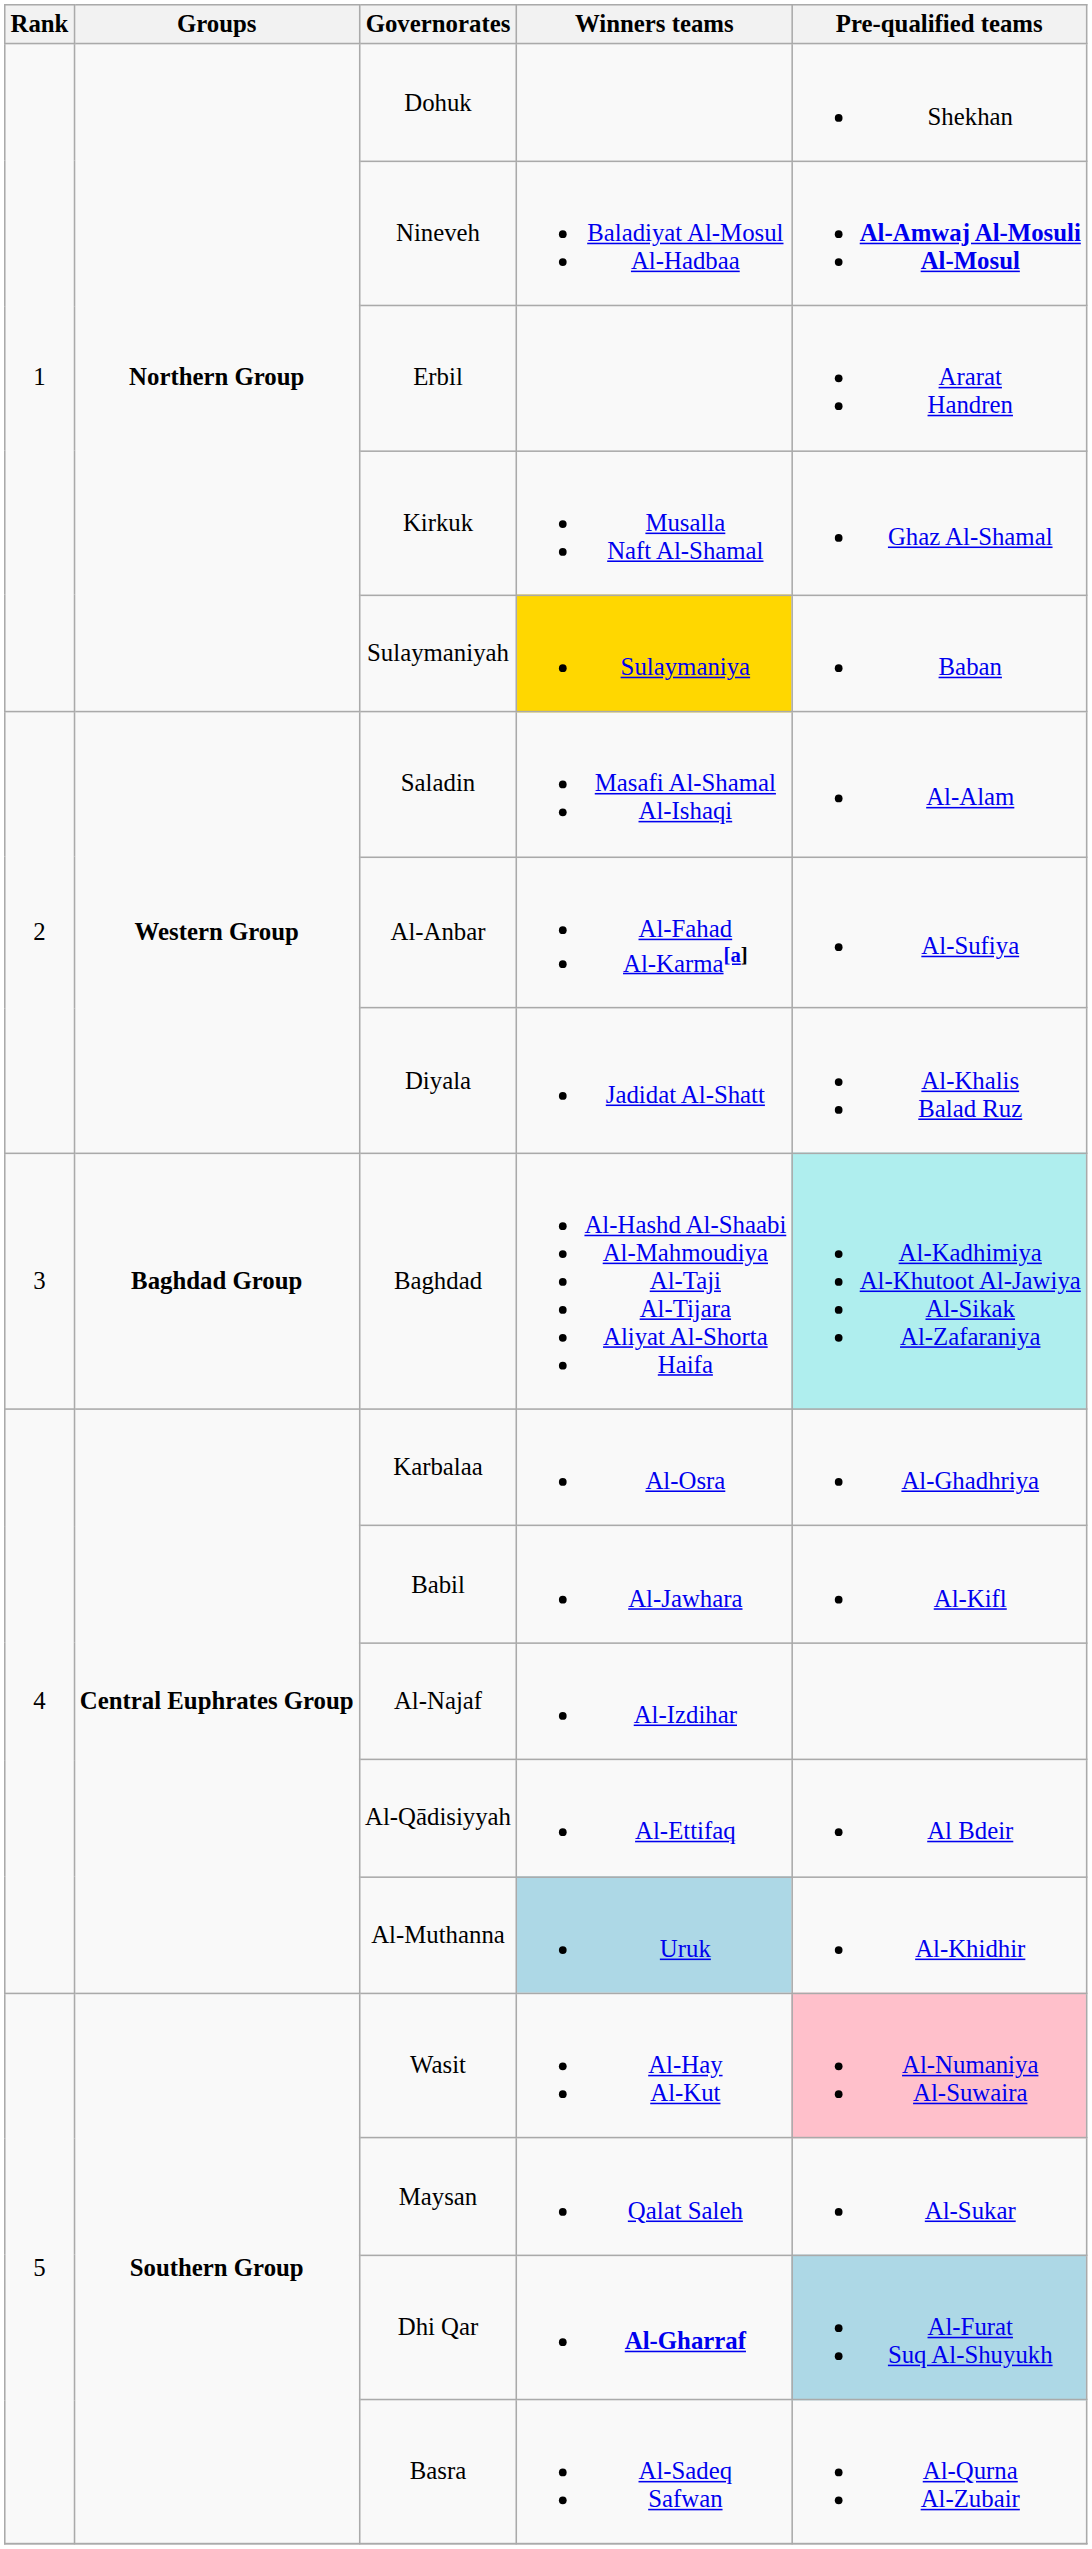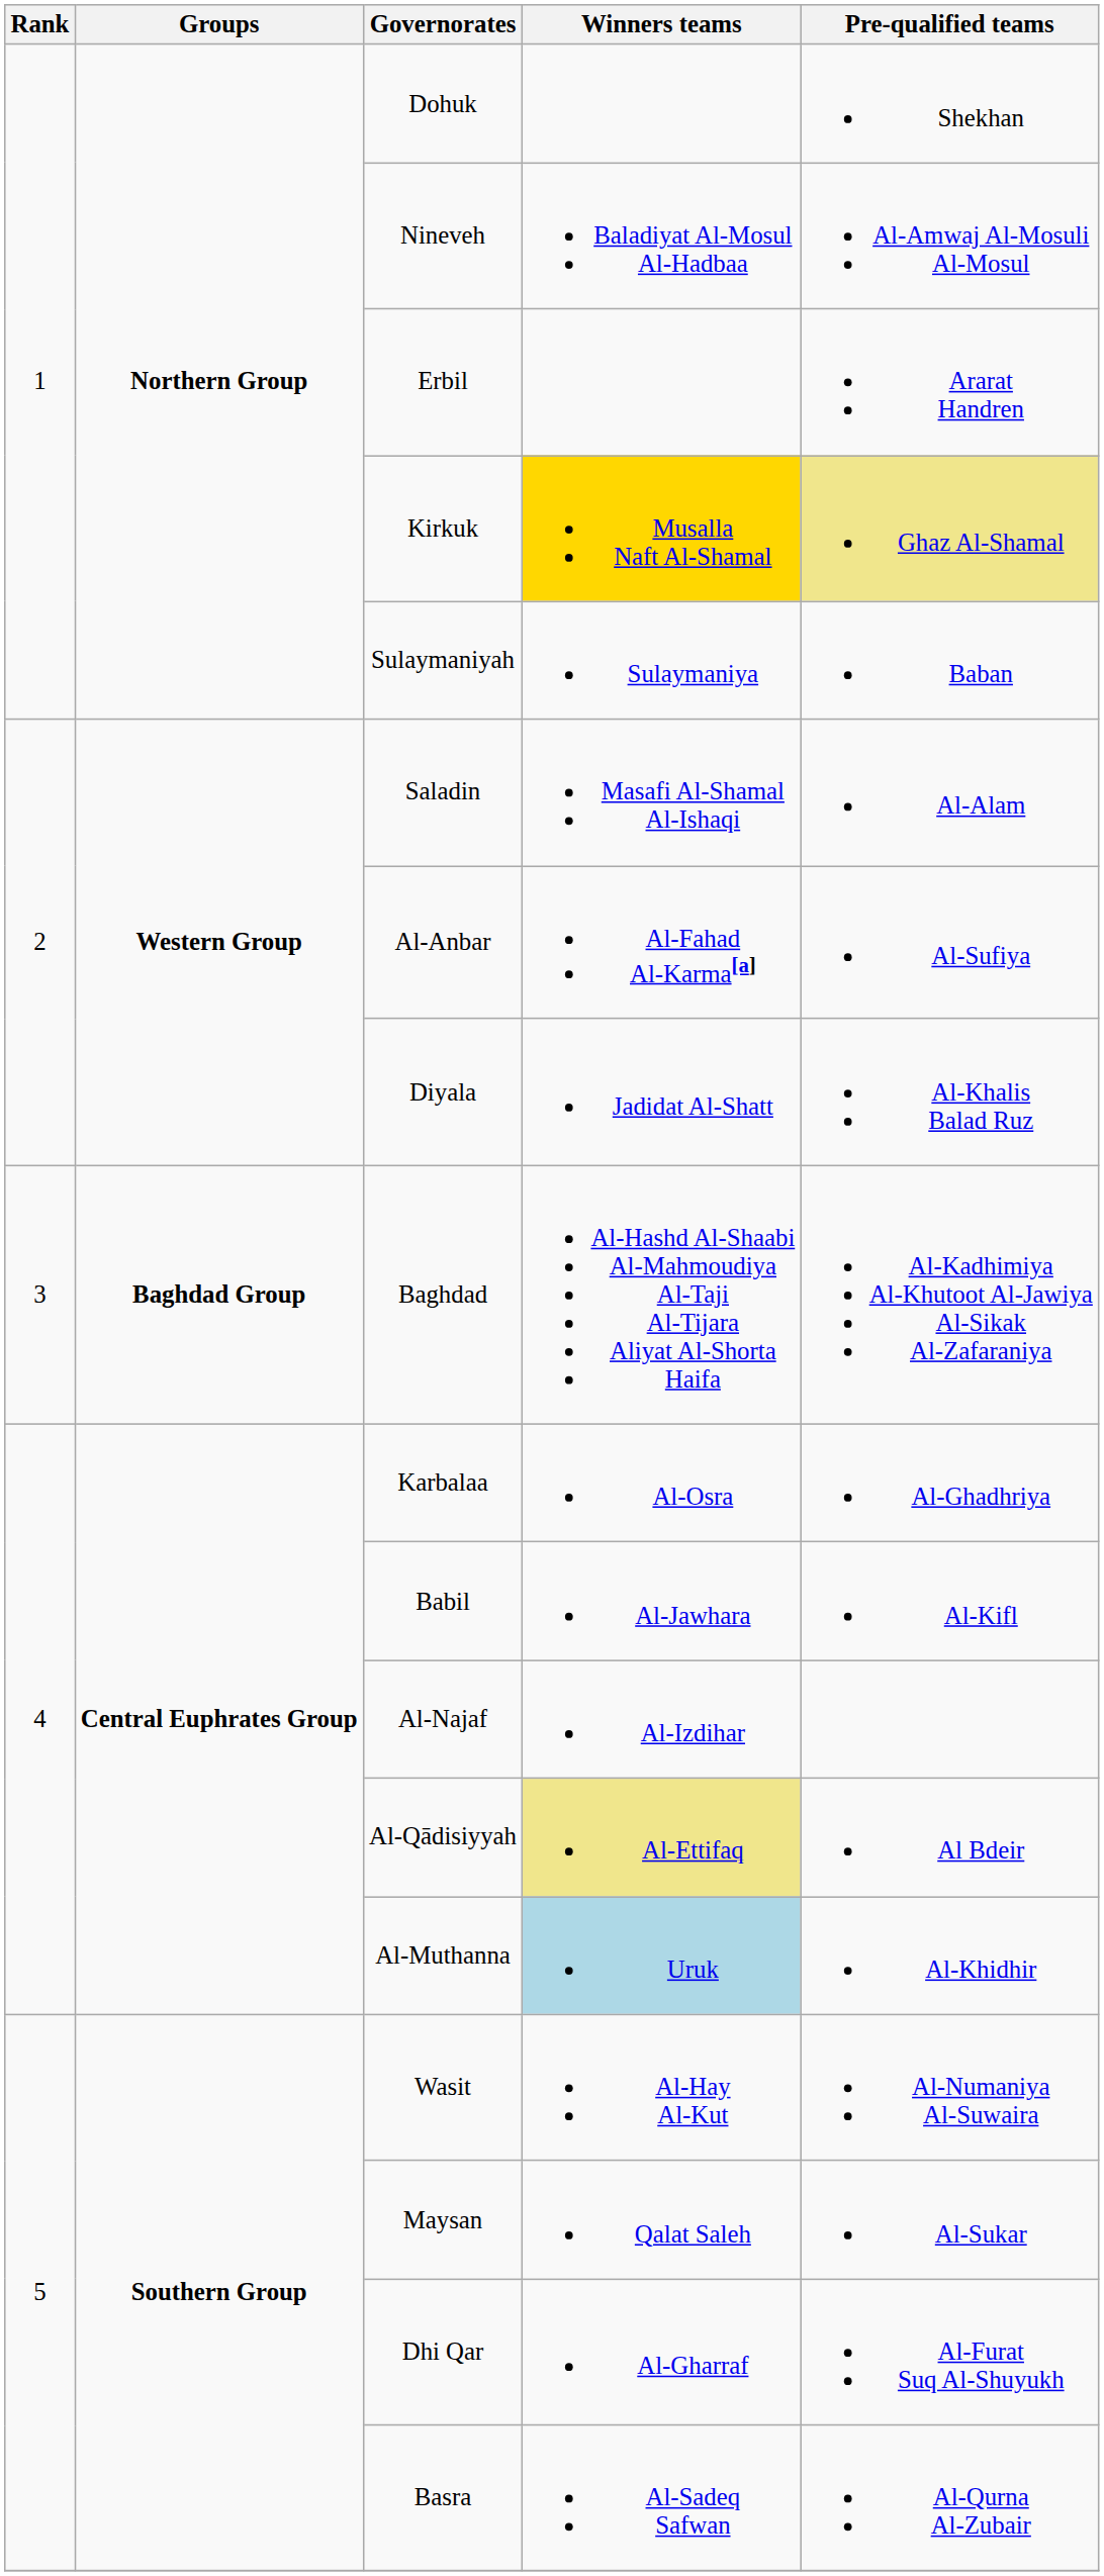Nineveh | Pre-qualified teams: bold -> normal
Kirkuk | Winners teams: no background -> gold background
Kirkuk | Pre-qualified teams: no background -> khaki background
Sulaymaniyah | Winners teams: gold background -> no background
Baghdad | Pre-qualified teams: paleturquoise background -> no background
Al-Qādisiyyah | Winners teams: no background -> khaki background
Wasit | Pre-qualified teams: pink background -> no background
Dhi Qar | Winners teams: bold -> normal
Dhi Qar | Pre-qualified teams: lightblue background -> no background
